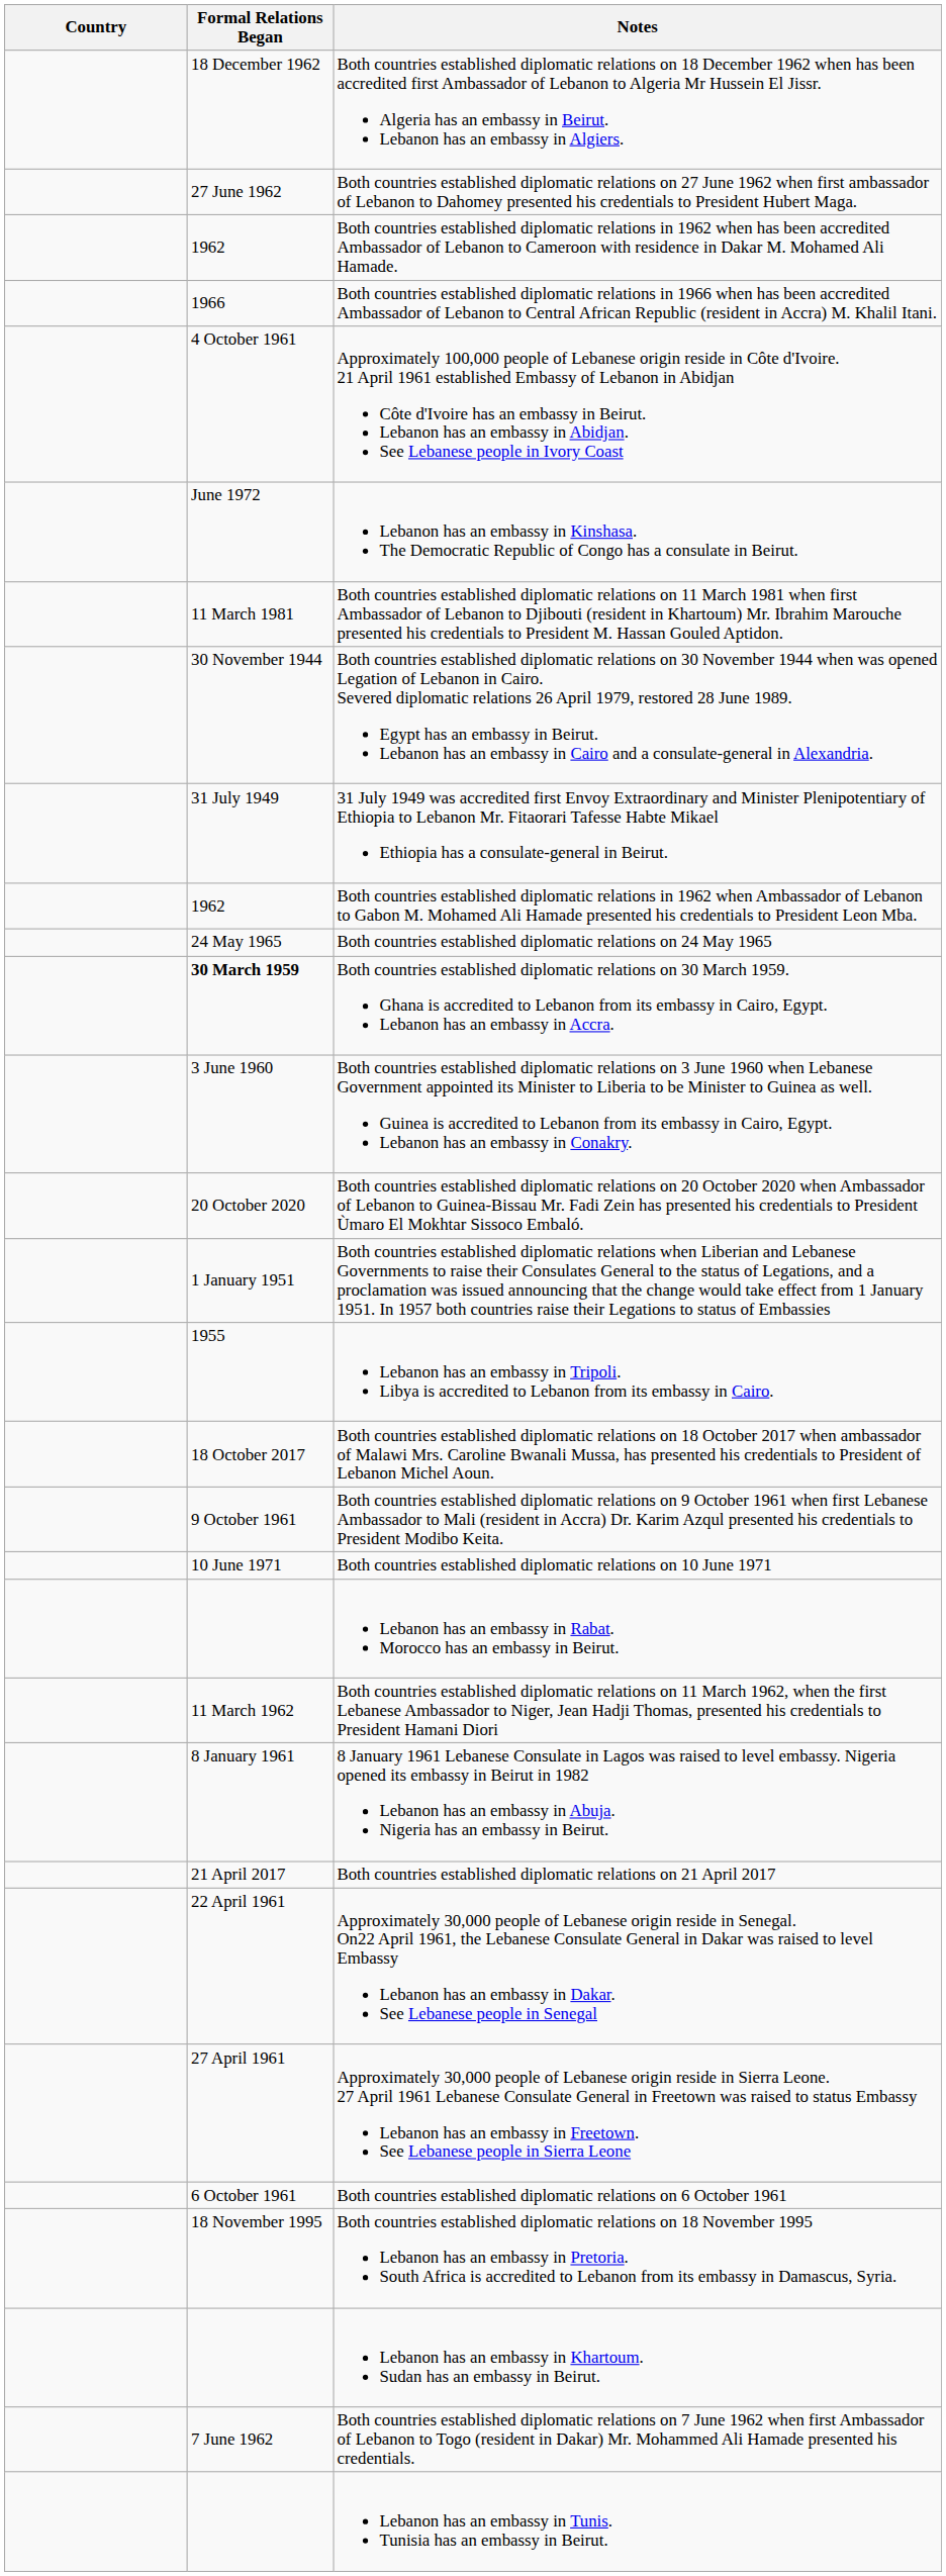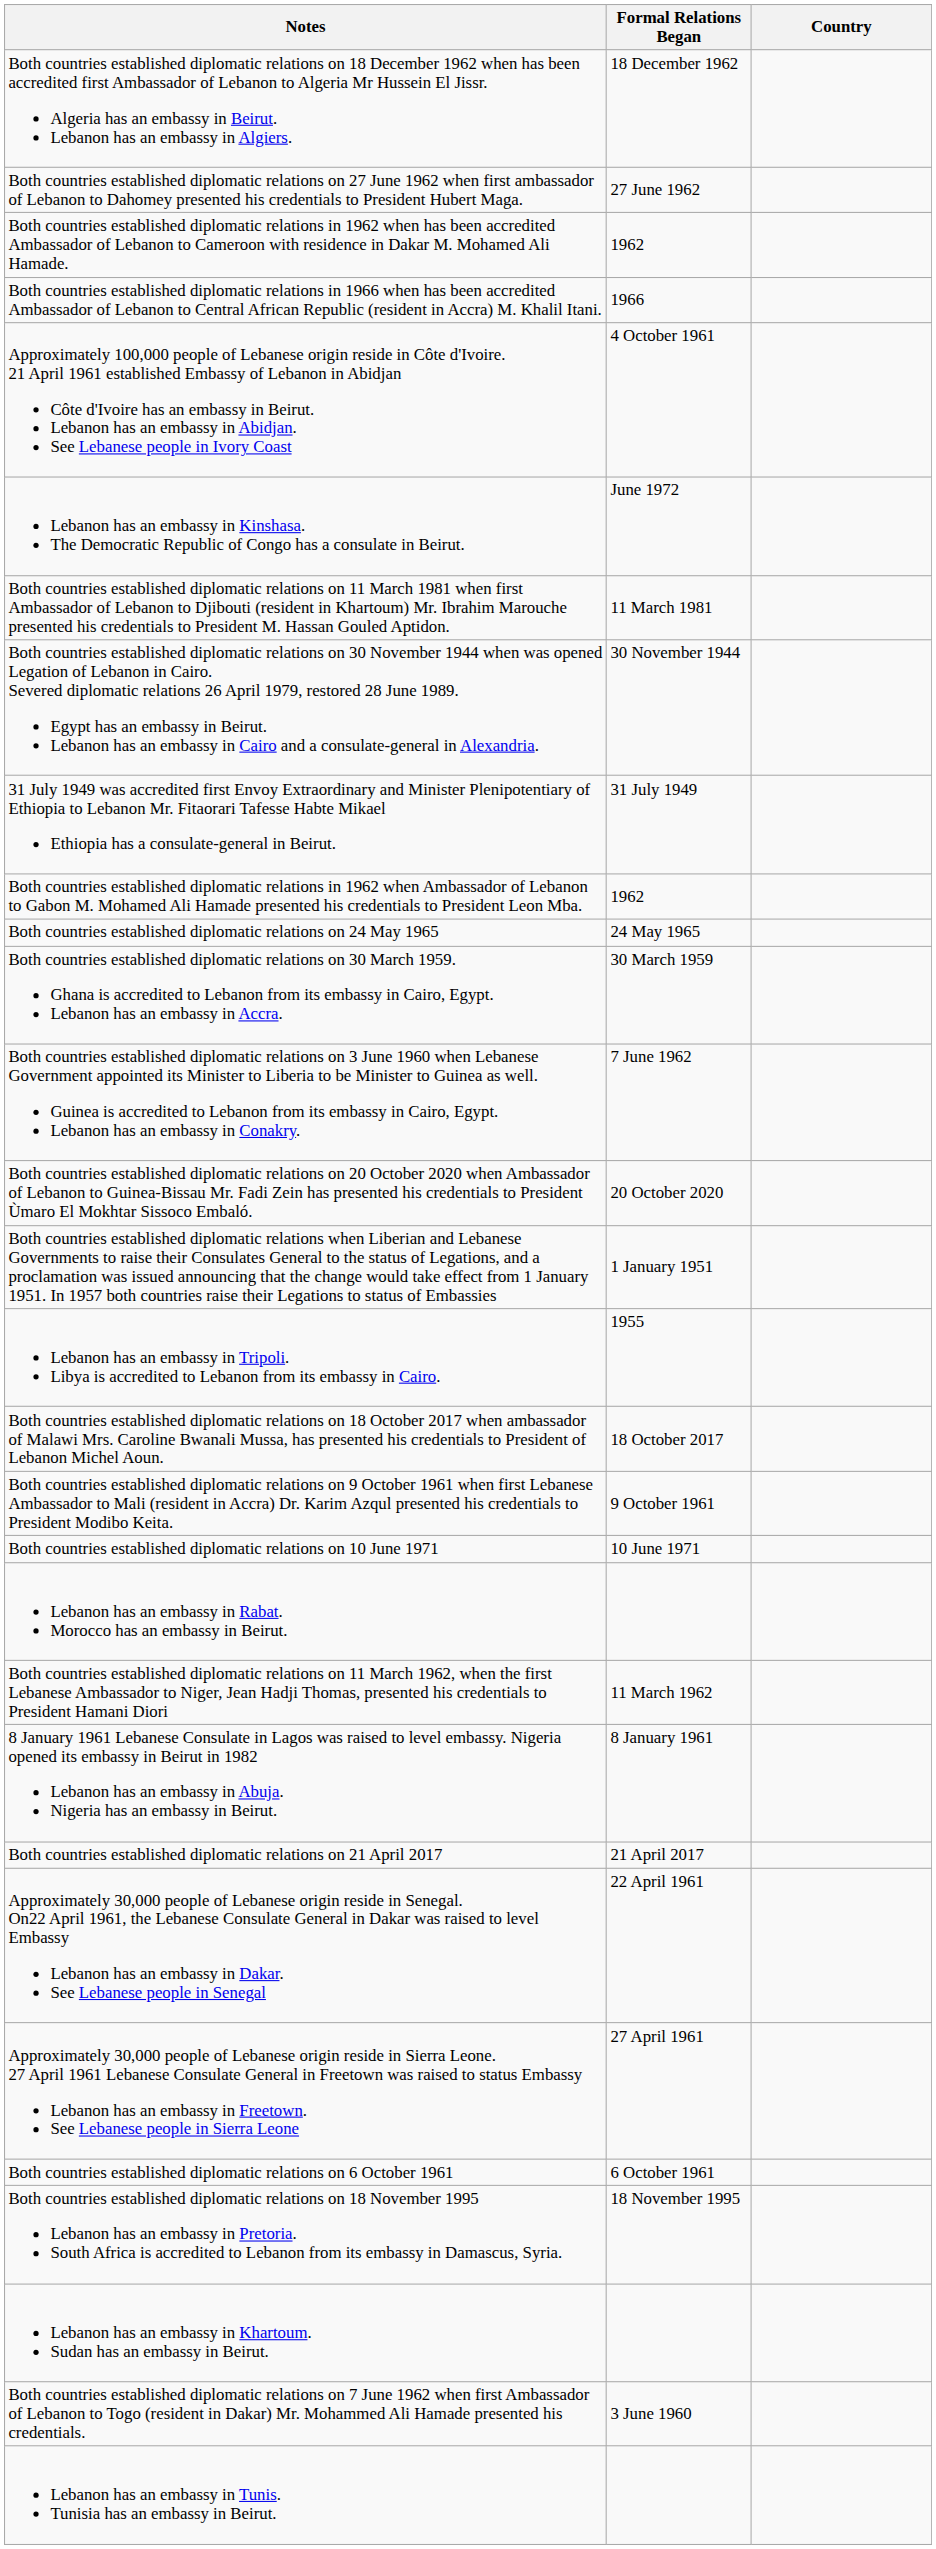columns swapped: Country <-> Notes
row 13 | Formal Relations Began: bold -> normal
row 14 | Formal Relations Began: 3 June 1960 -> 7 June 1962
row 30 | Formal Relations Began: 7 June 1962 -> 3 June 1960
